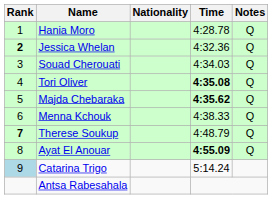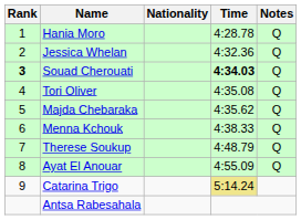Jessica Whelan | Rank: bold -> normal
Souad Cherouati | Rank: normal -> bold
Souad Cherouati | Time: normal -> bold
Tori Oliver | Time: bold -> normal
Majda Chebaraka | Time: bold -> normal
Therese Soukup | Rank: bold -> normal
Ayat El Anouar | Time: bold -> normal
Catarina Trigo | Rank: lightblue background -> no background
Catarina Trigo | Time: no background -> khaki background
